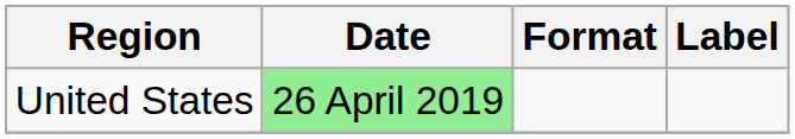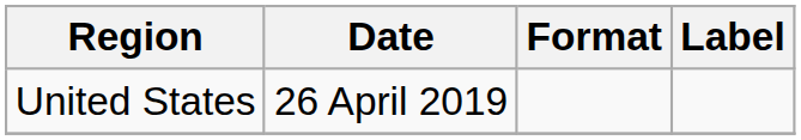United States | Date: lightgreen background -> no background
